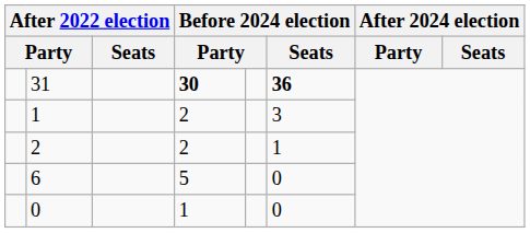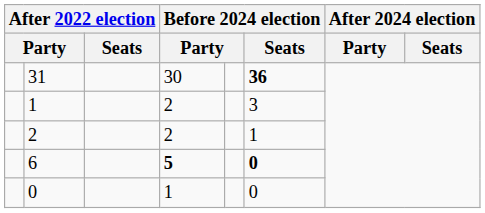31 | column 4: bold -> normal
6 | column 4: normal -> bold
6 | Before 2024 election / Seats: normal -> bold
